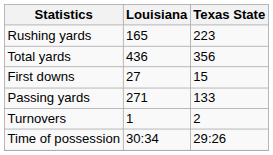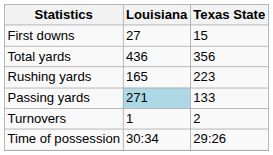rows swapped: First downs <-> Rushing yards
Passing yards | Louisiana: no background -> lightblue background
